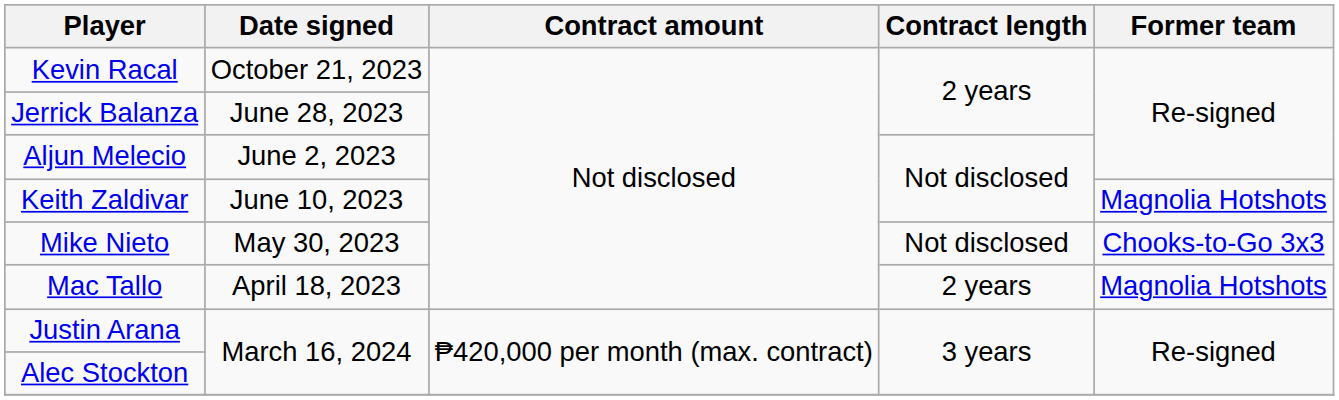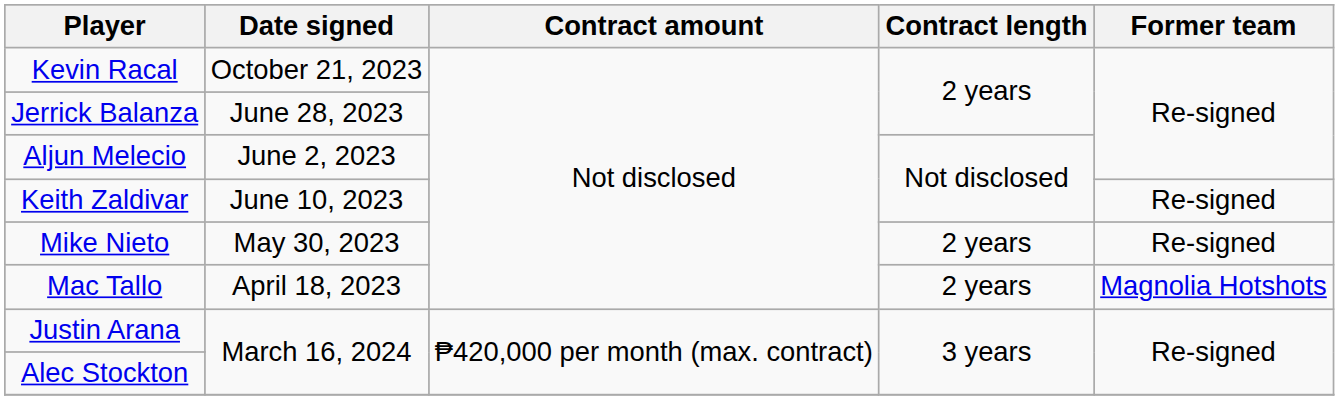Keith Zaldivar | Former team: Magnolia Hotshots -> Re-signed
Mike Nieto | Contract length: Not disclosed -> 2 years
Mike Nieto | Former team: Chooks-to-Go 3x3 -> Re-signed
